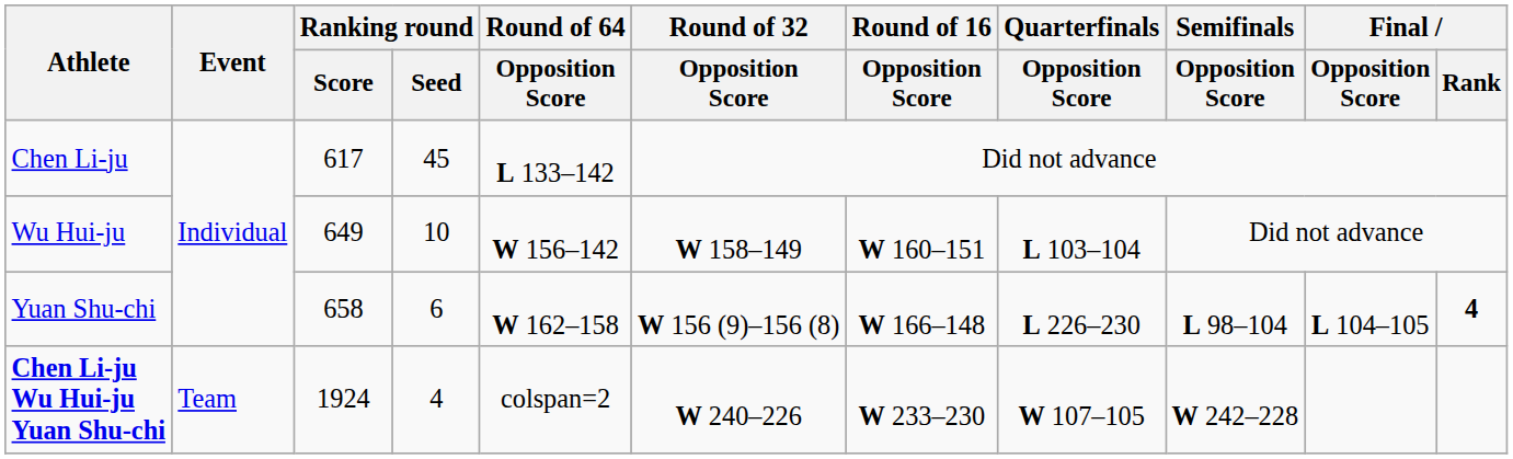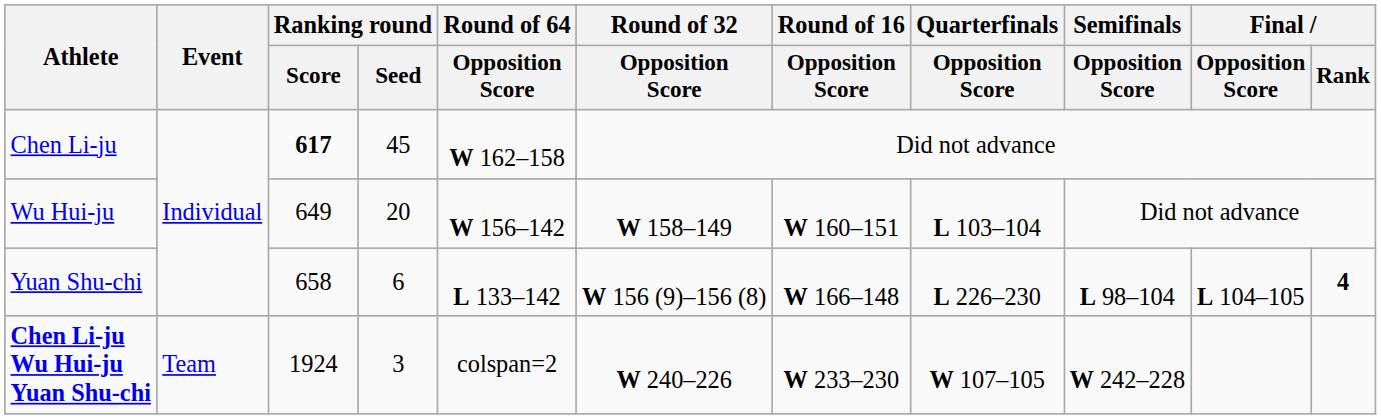Chen Li-ju | Ranking round / Score: normal -> bold
Chen Li-ju | Round of 64 / Opposition Score: L 133–142 -> W 162–158
Wu Hui-ju | Ranking round / Seed: 10 -> 20
Yuan Shu-chi | Round of 64 / Opposition Score: W 162–158 -> L 133–142
Chen Li-ju Wu Hui-ju Yuan Shu-chi | Ranking round / Seed: 4 -> 3
